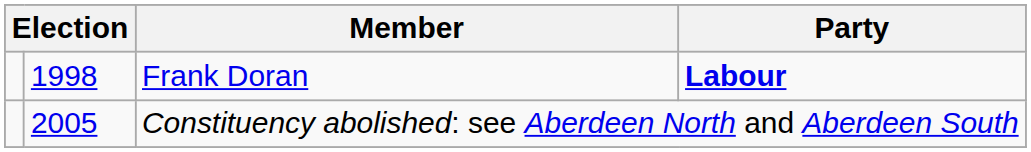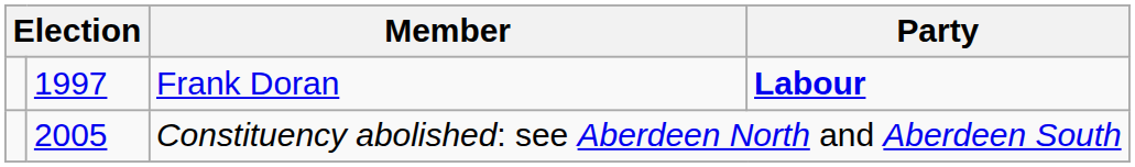Frank Doran | column 2: 1998 -> 1997
